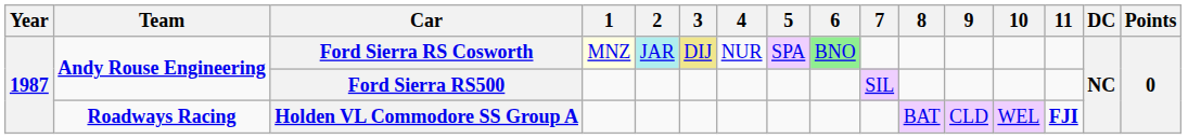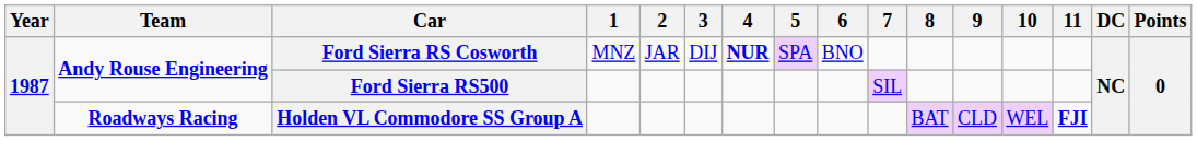Ford Sierra RS Cosworth | 1: lightyellow background -> no background
Ford Sierra RS Cosworth | 2: paleturquoise background -> no background
Ford Sierra RS Cosworth | 3: khaki background -> no background
Ford Sierra RS Cosworth | 4: normal -> bold
Ford Sierra RS Cosworth | 6: lightgreen background -> no background
